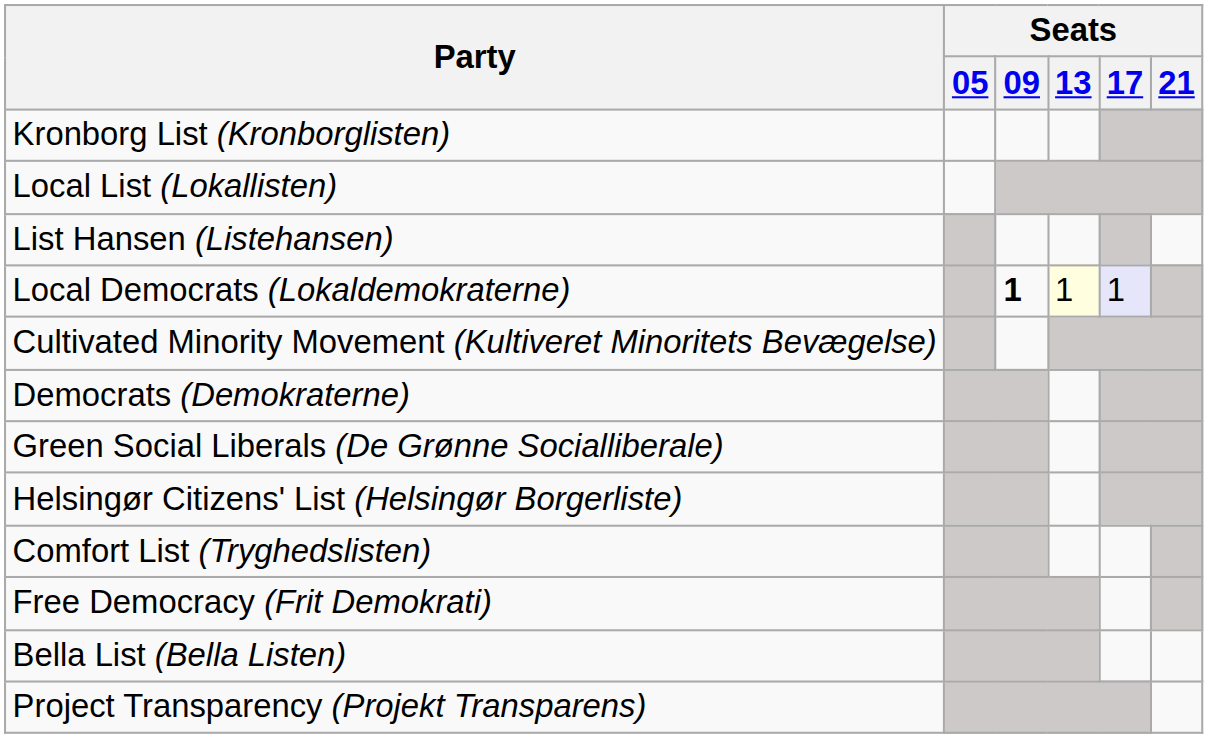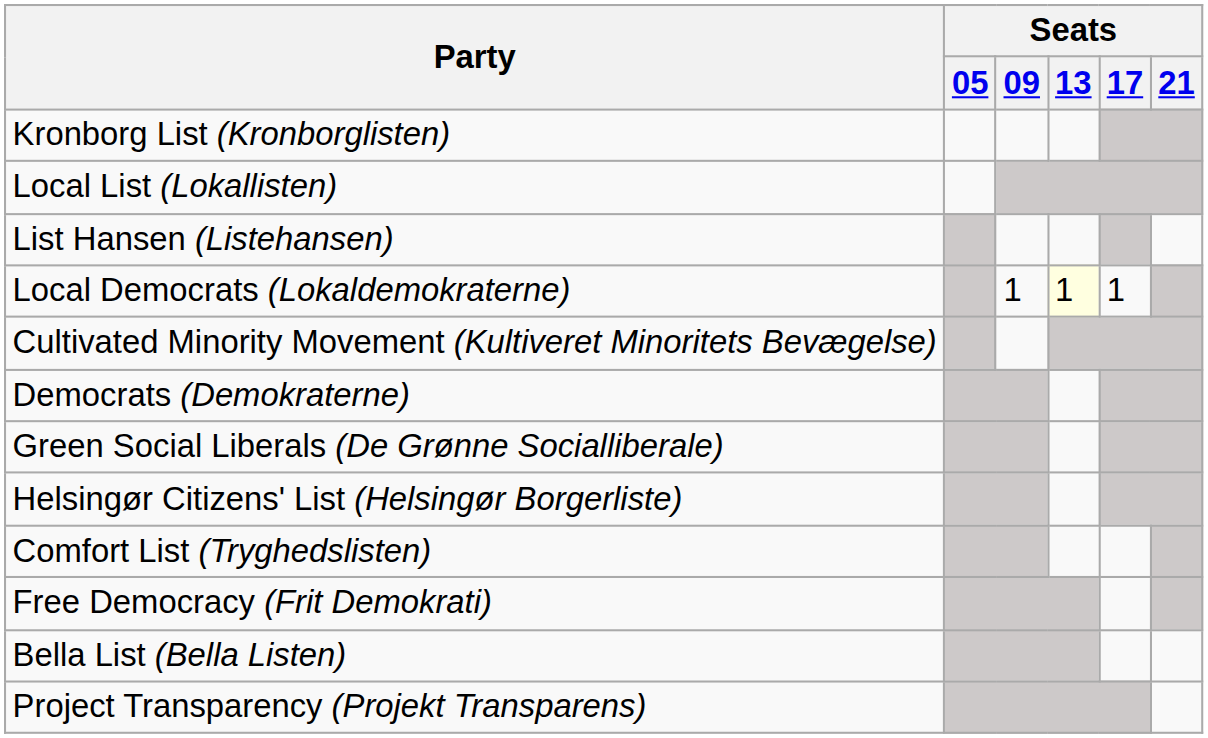Local Democrats (Lokaldemokraterne) | Seats / 09: bold -> normal
Local Democrats (Lokaldemokraterne) | Seats / 17: lavender background -> no background
